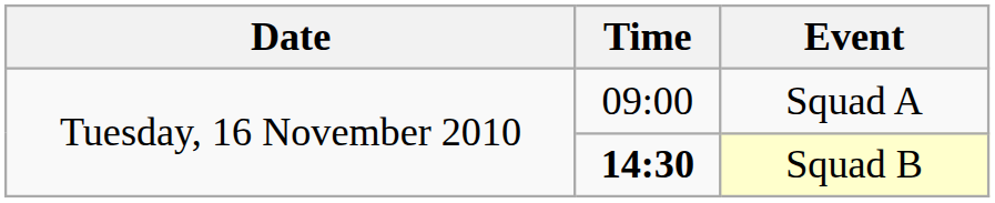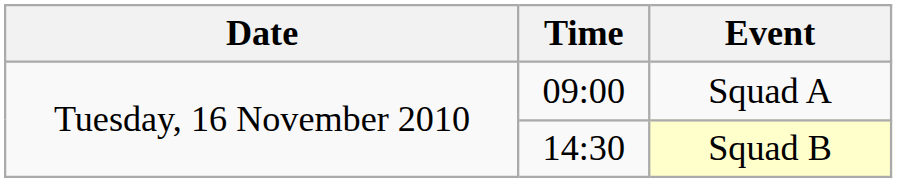Squad B | Time: bold -> normal
